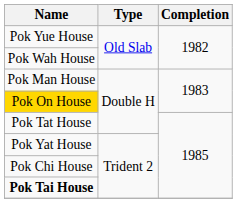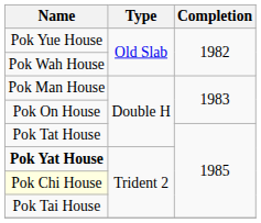Pok On House | Name: gold background -> no background
Pok Yat House | Name: normal -> bold
Pok Chi House | Name: no background -> lightyellow background
Pok Tai House | Name: bold -> normal
